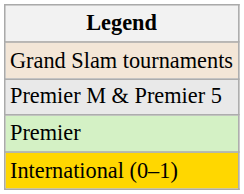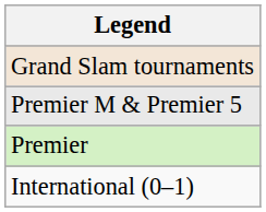row 5 | column 1: gold background -> no background
